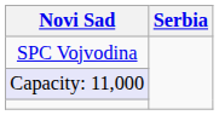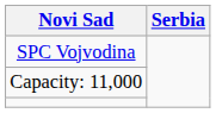Capacity: 11,000 | Novi Sad: lavender background -> no background
